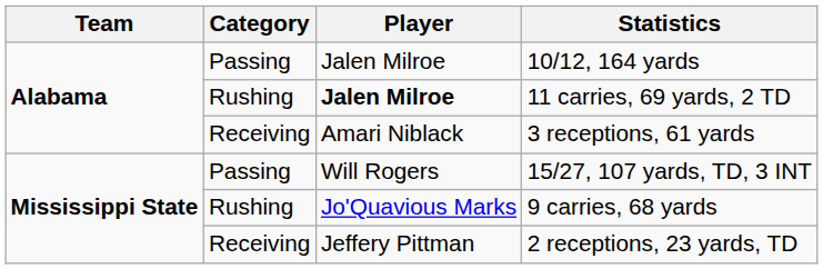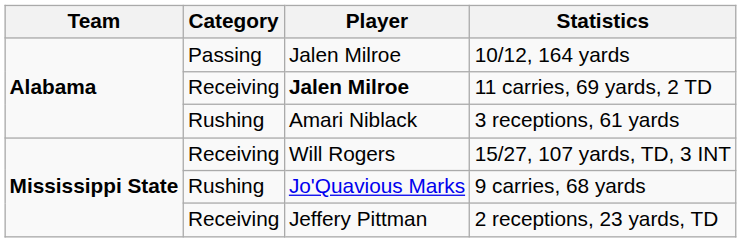11 carries, 69 yards, 2 TD | Category: Rushing -> Receiving
3 receptions, 61 yards | Category: Receiving -> Rushing
15/27, 107 yards, TD, 3 INT | Category: Passing -> Receiving
